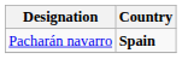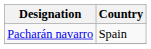Pacharán navarro | Country: bold -> normal
